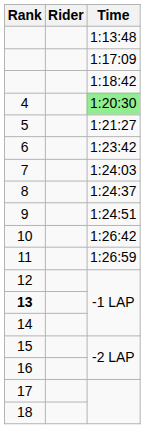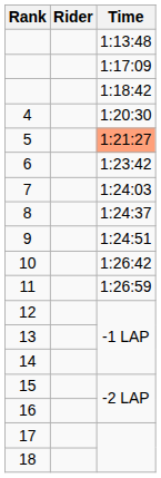4 | Time: lightgreen background -> no background
5 | Time: no background -> lightsalmon background
13 | Rank: bold -> normal
